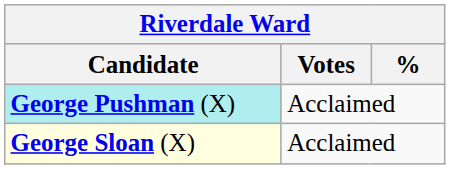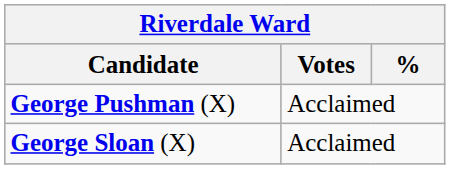George Pushman (X) | Candidate: paleturquoise background -> no background
George Sloan (X) | Candidate: lightyellow background -> no background
